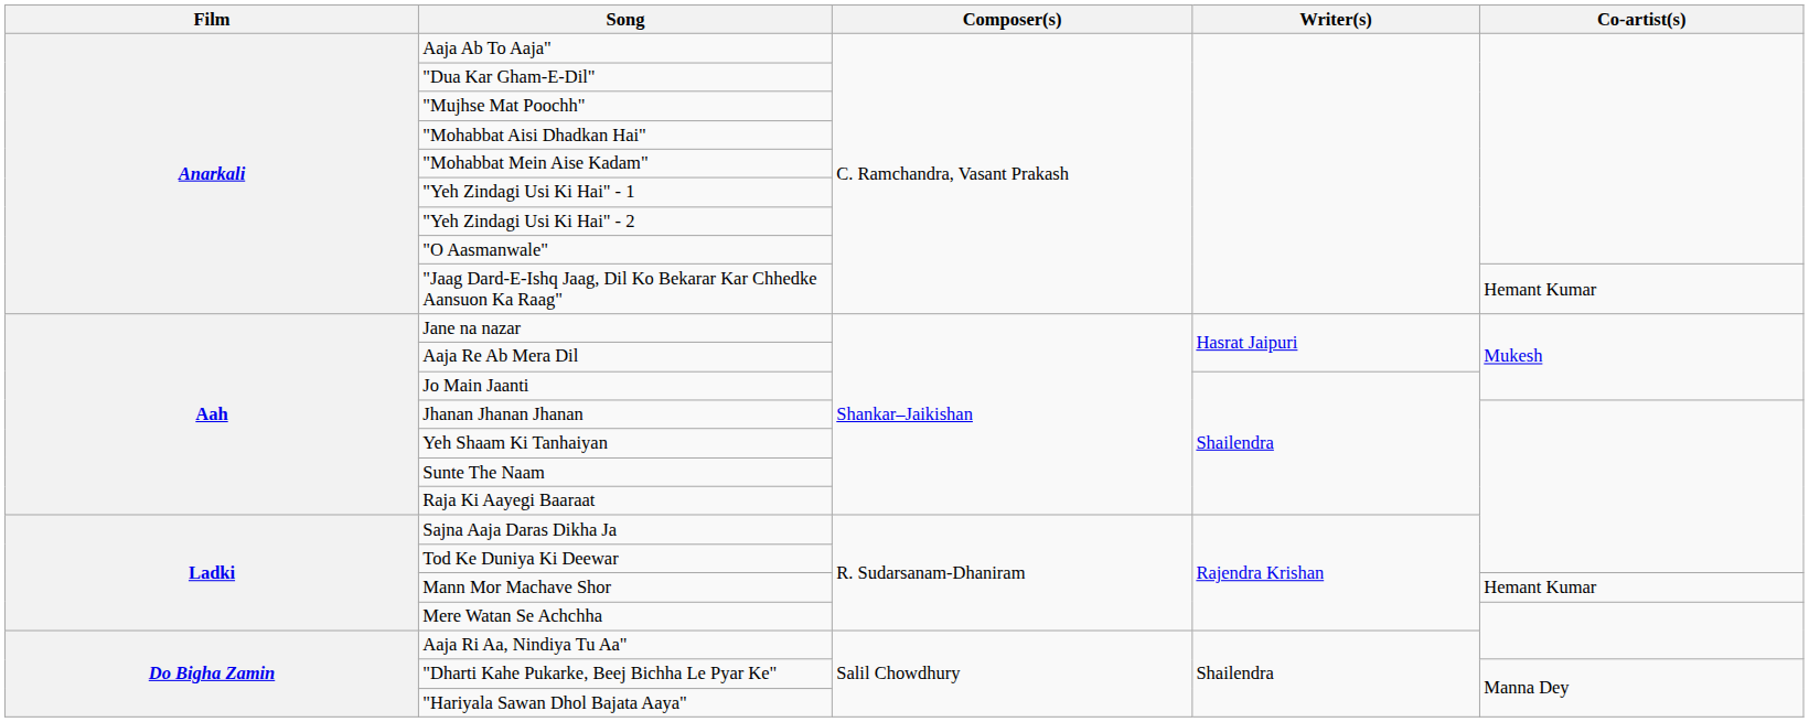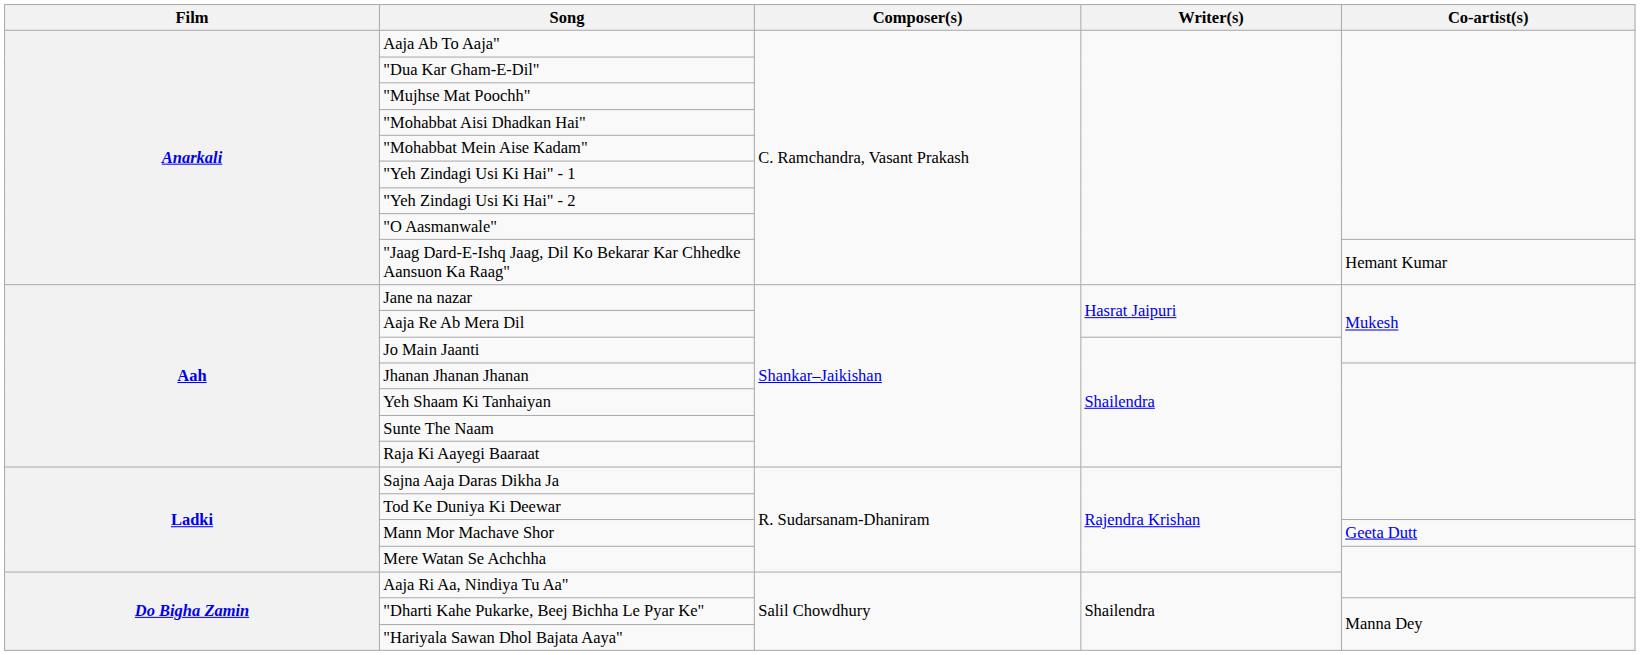Mann Mor Machave Shor | Co-artist(s): Hemant Kumar -> Geeta Dutt
